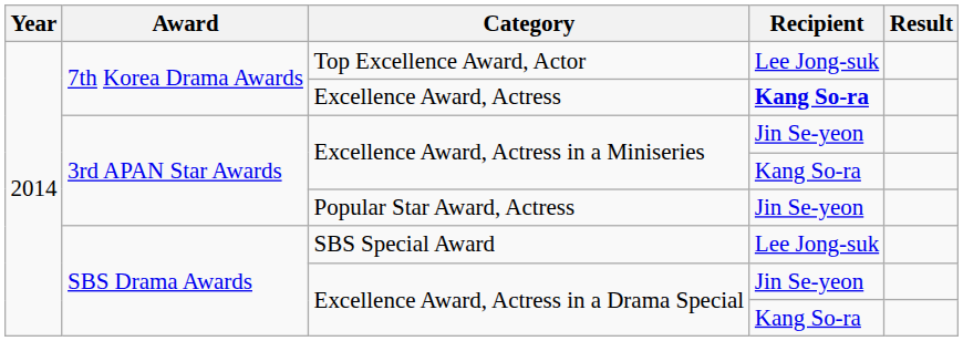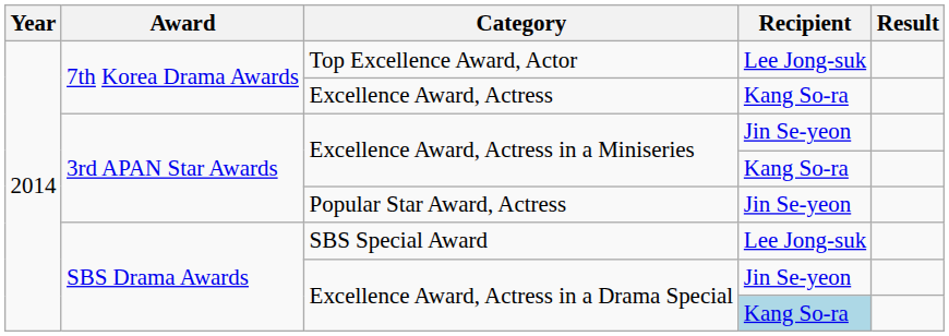Excellence Award, Actress | Recipient: bold -> normal
Excellence Award, Actress in a Drama Special / Kang So-ra | Recipient: no background -> lightblue background
